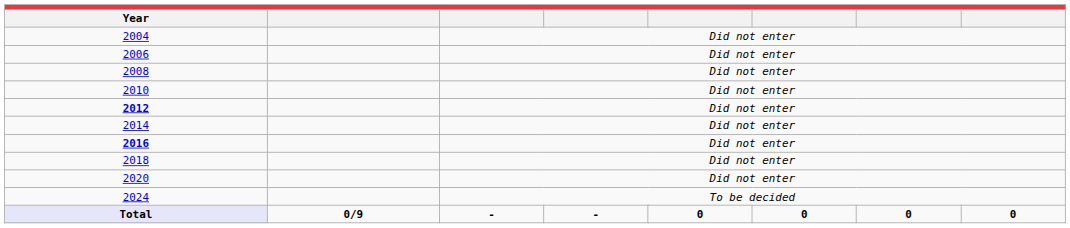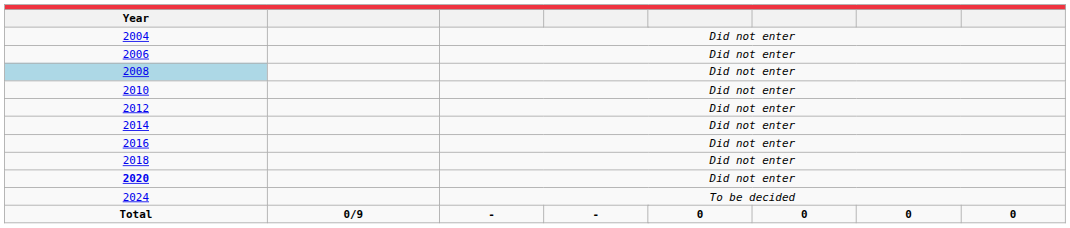2008 | Year: no background -> lightblue background
2012 | Year: bold -> normal
2016 | Year: bold -> normal
2020 | Year: normal -> bold
Total | Year: lavender background -> no background
